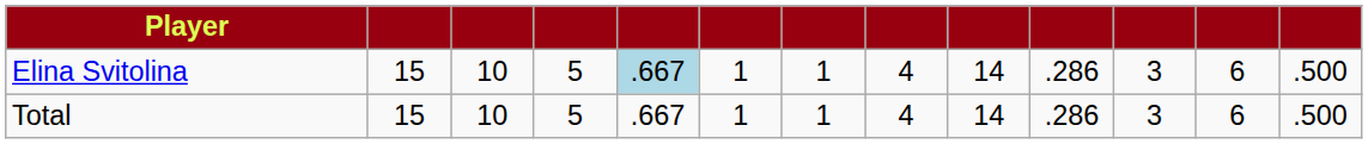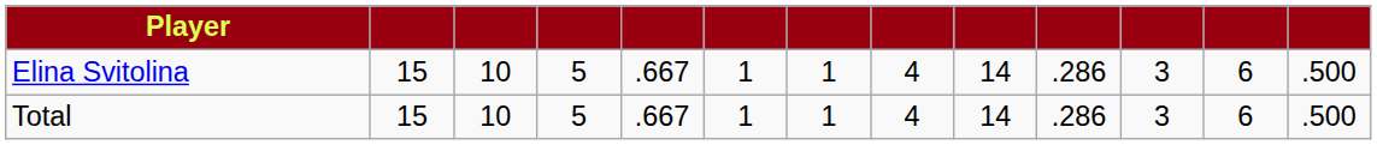Elina Svitolina | column 5: lightblue background -> no background
